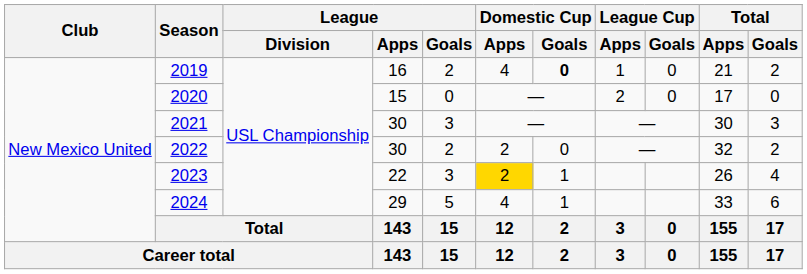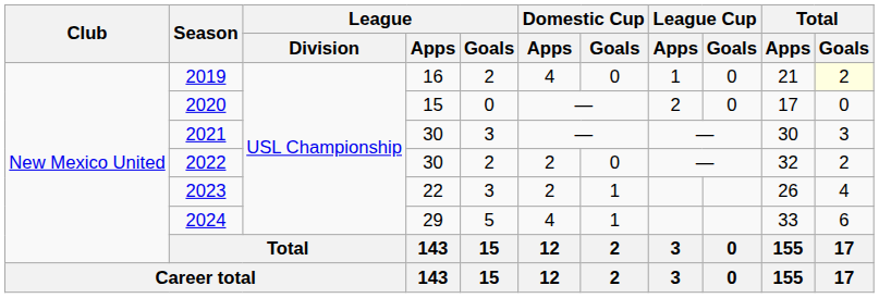2019 | Domestic Cup / Goals: bold -> normal
2019 | Total / Goals: no background -> lightyellow background
2023 | Domestic Cup / Apps: gold background -> no background
